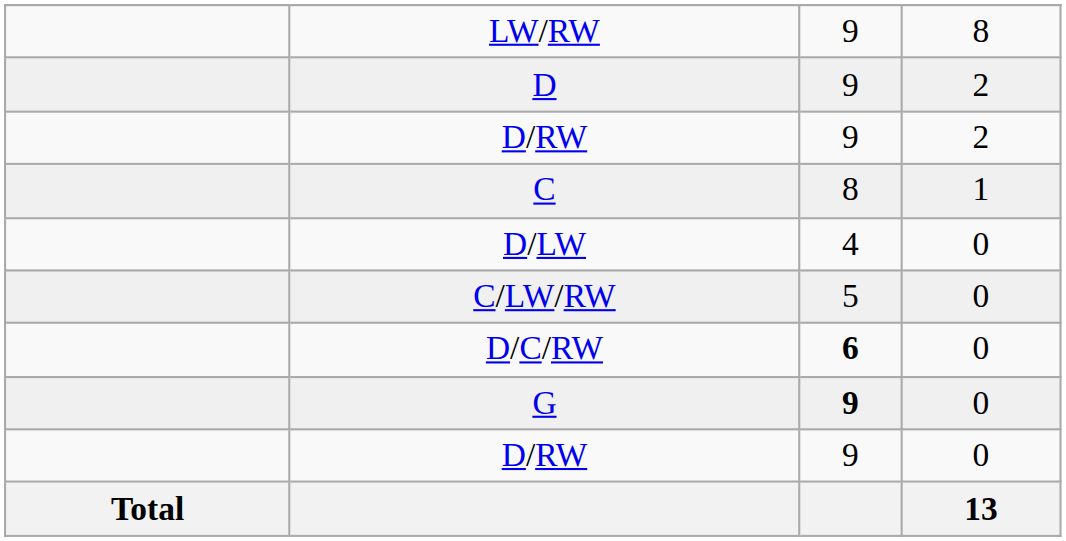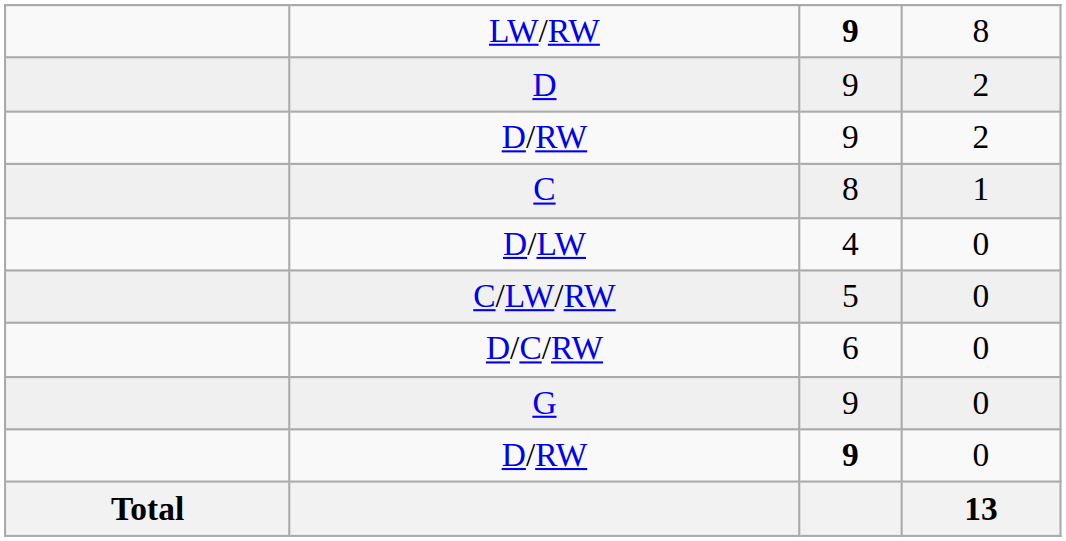LW/RW | column 3: normal -> bold
D/C/RW | column 3: bold -> normal
G | column 3: bold -> normal
D/RW / 0 | column 3: normal -> bold
